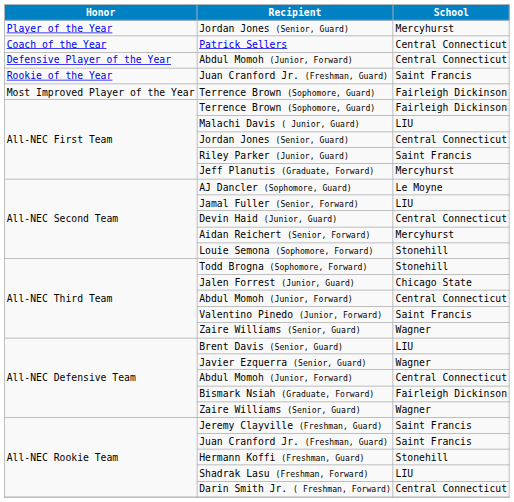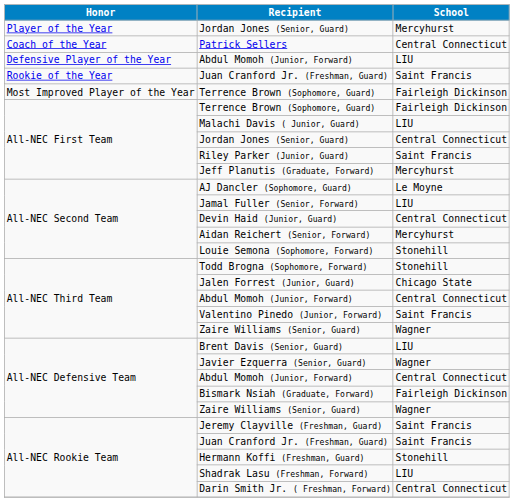Defensive Player of the Year / Abdul Momoh (Junior, Forward) | School: Central Connecticut -> LIU
